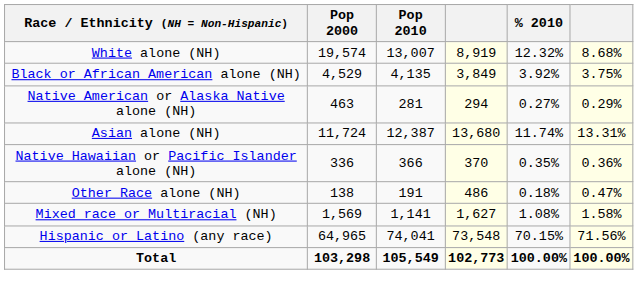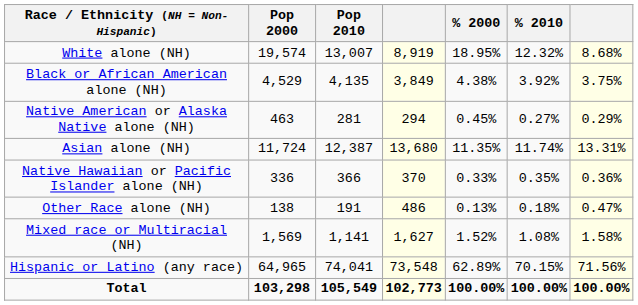+ column: % 2000 | 18.95% | 4.38% | 0.45% | 11.35% | 0.33% | 0.13% | 1.52% | 62.89% | 100.00%
